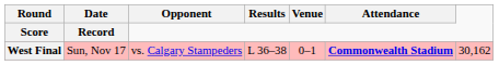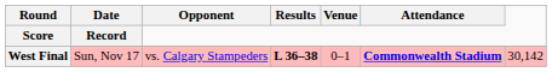West Final | Results: normal -> bold
West Final | column 7: 30,162 -> 30,142
